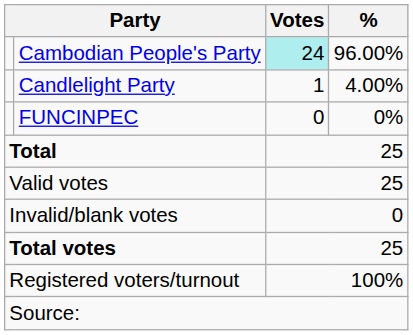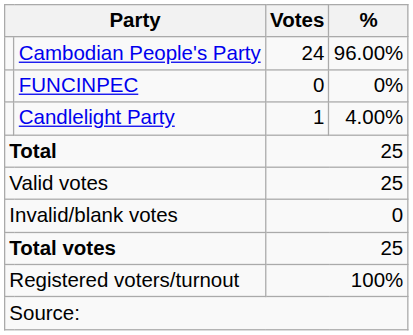Cambodian People's Party | Votes: paleturquoise background -> no background
rows swapped: Candlelight Party <-> FUNCINPEC
